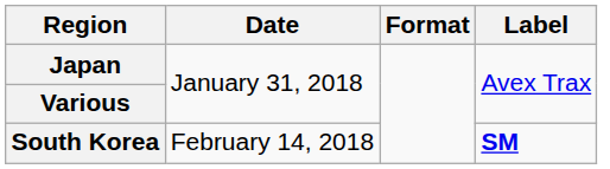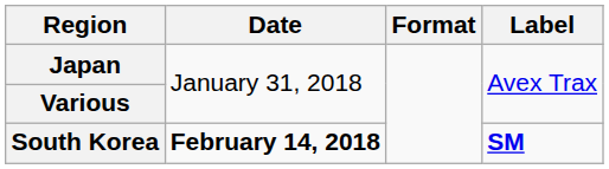South Korea | Date: normal -> bold
